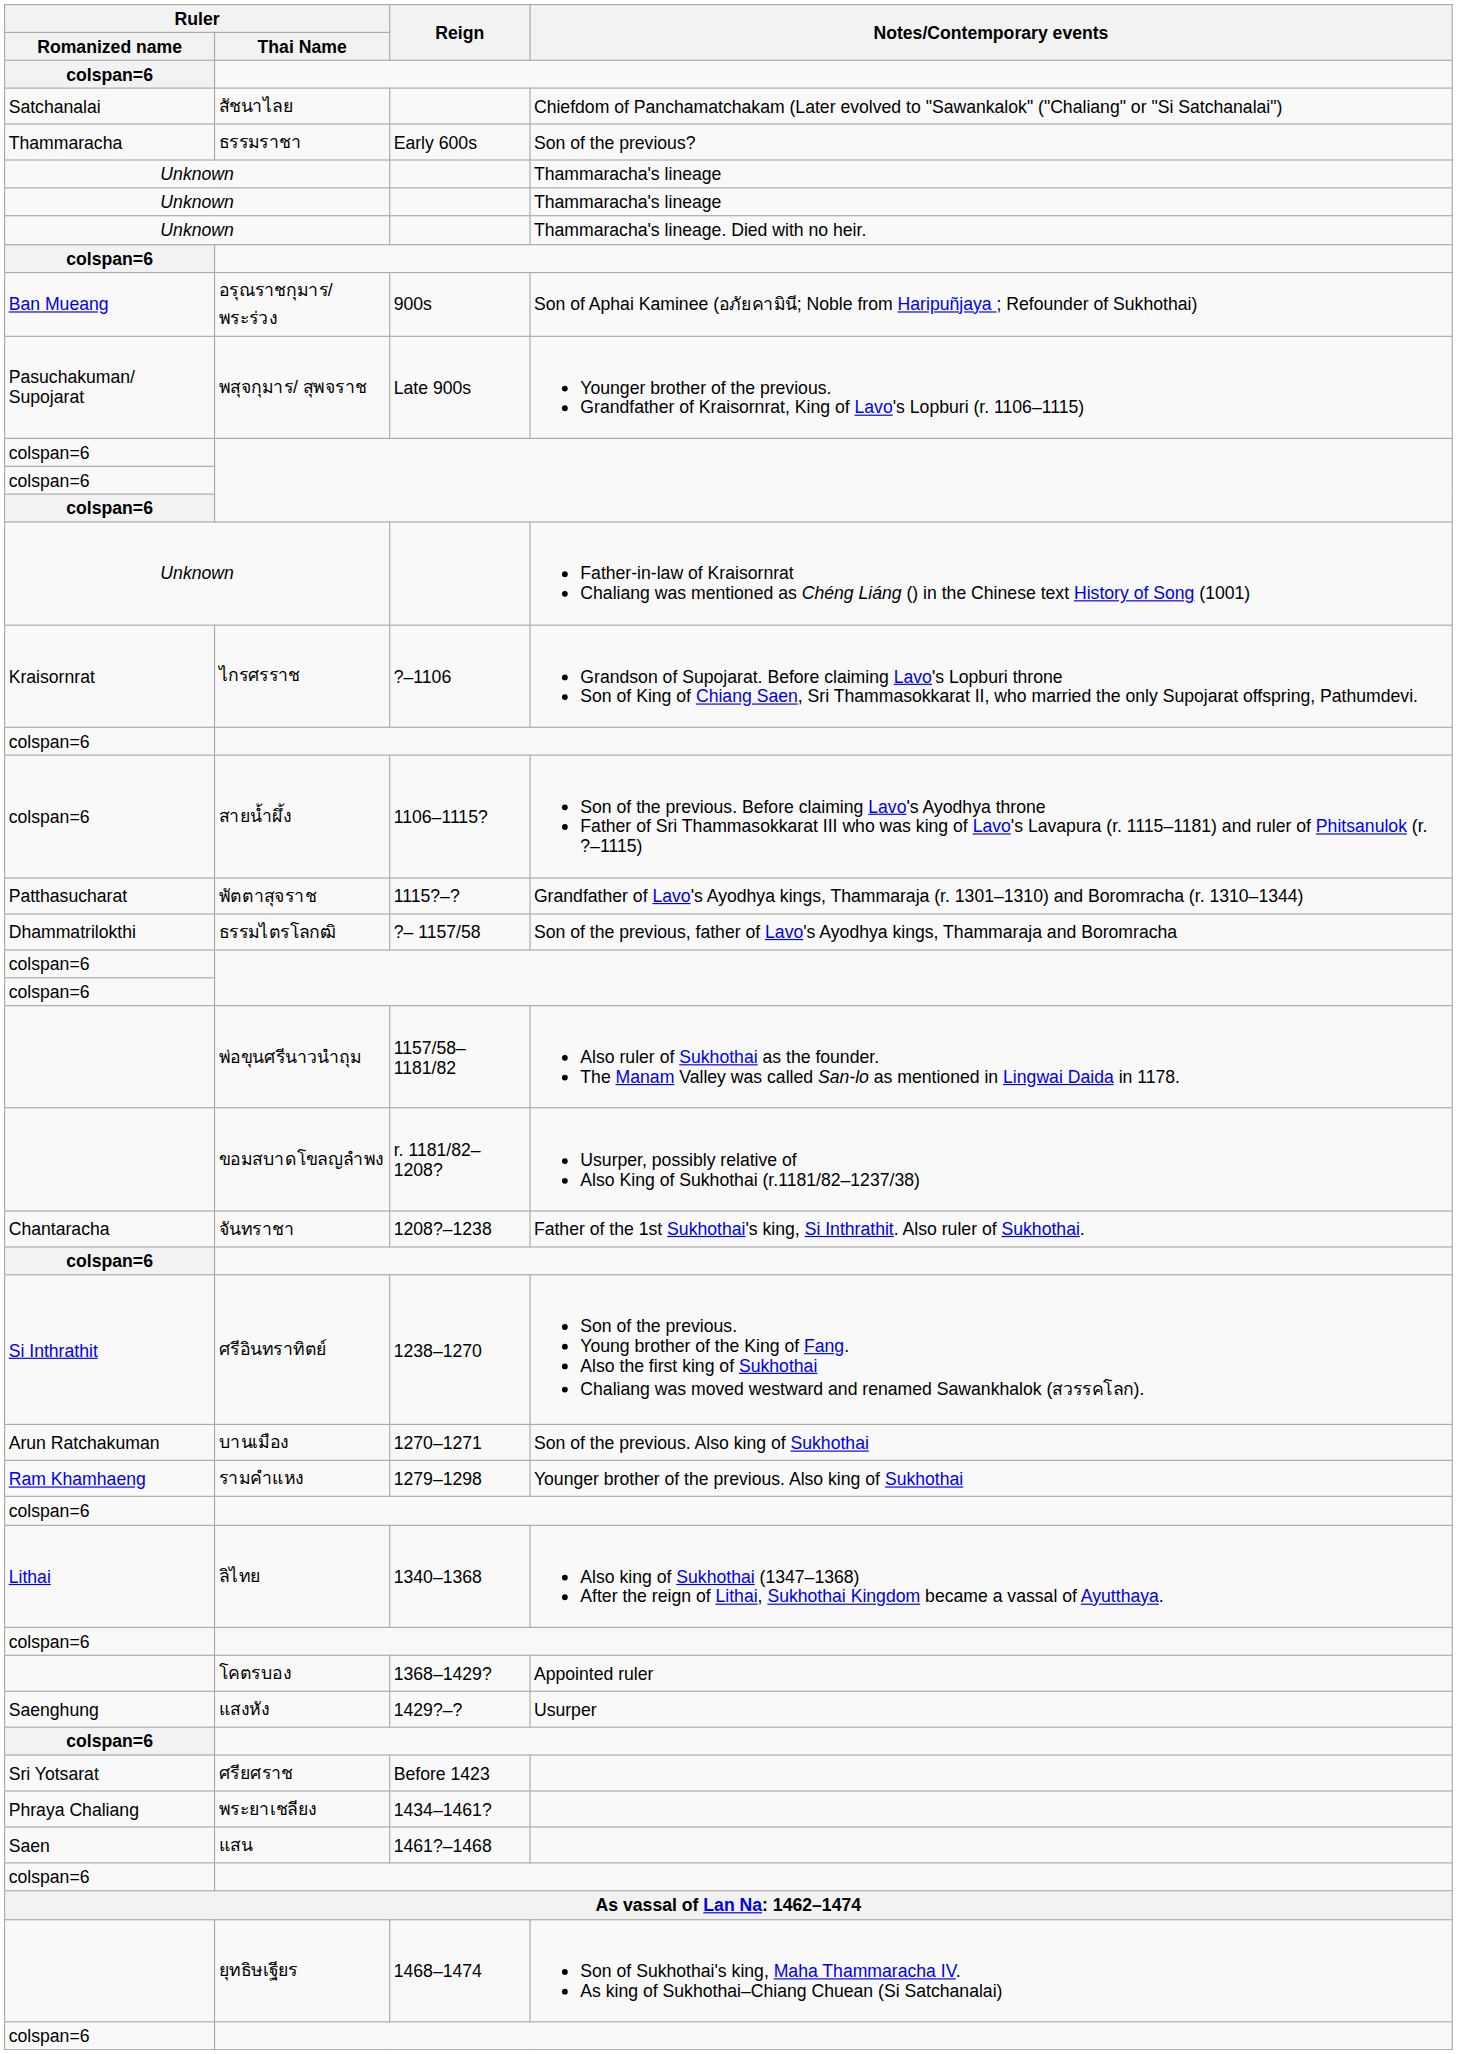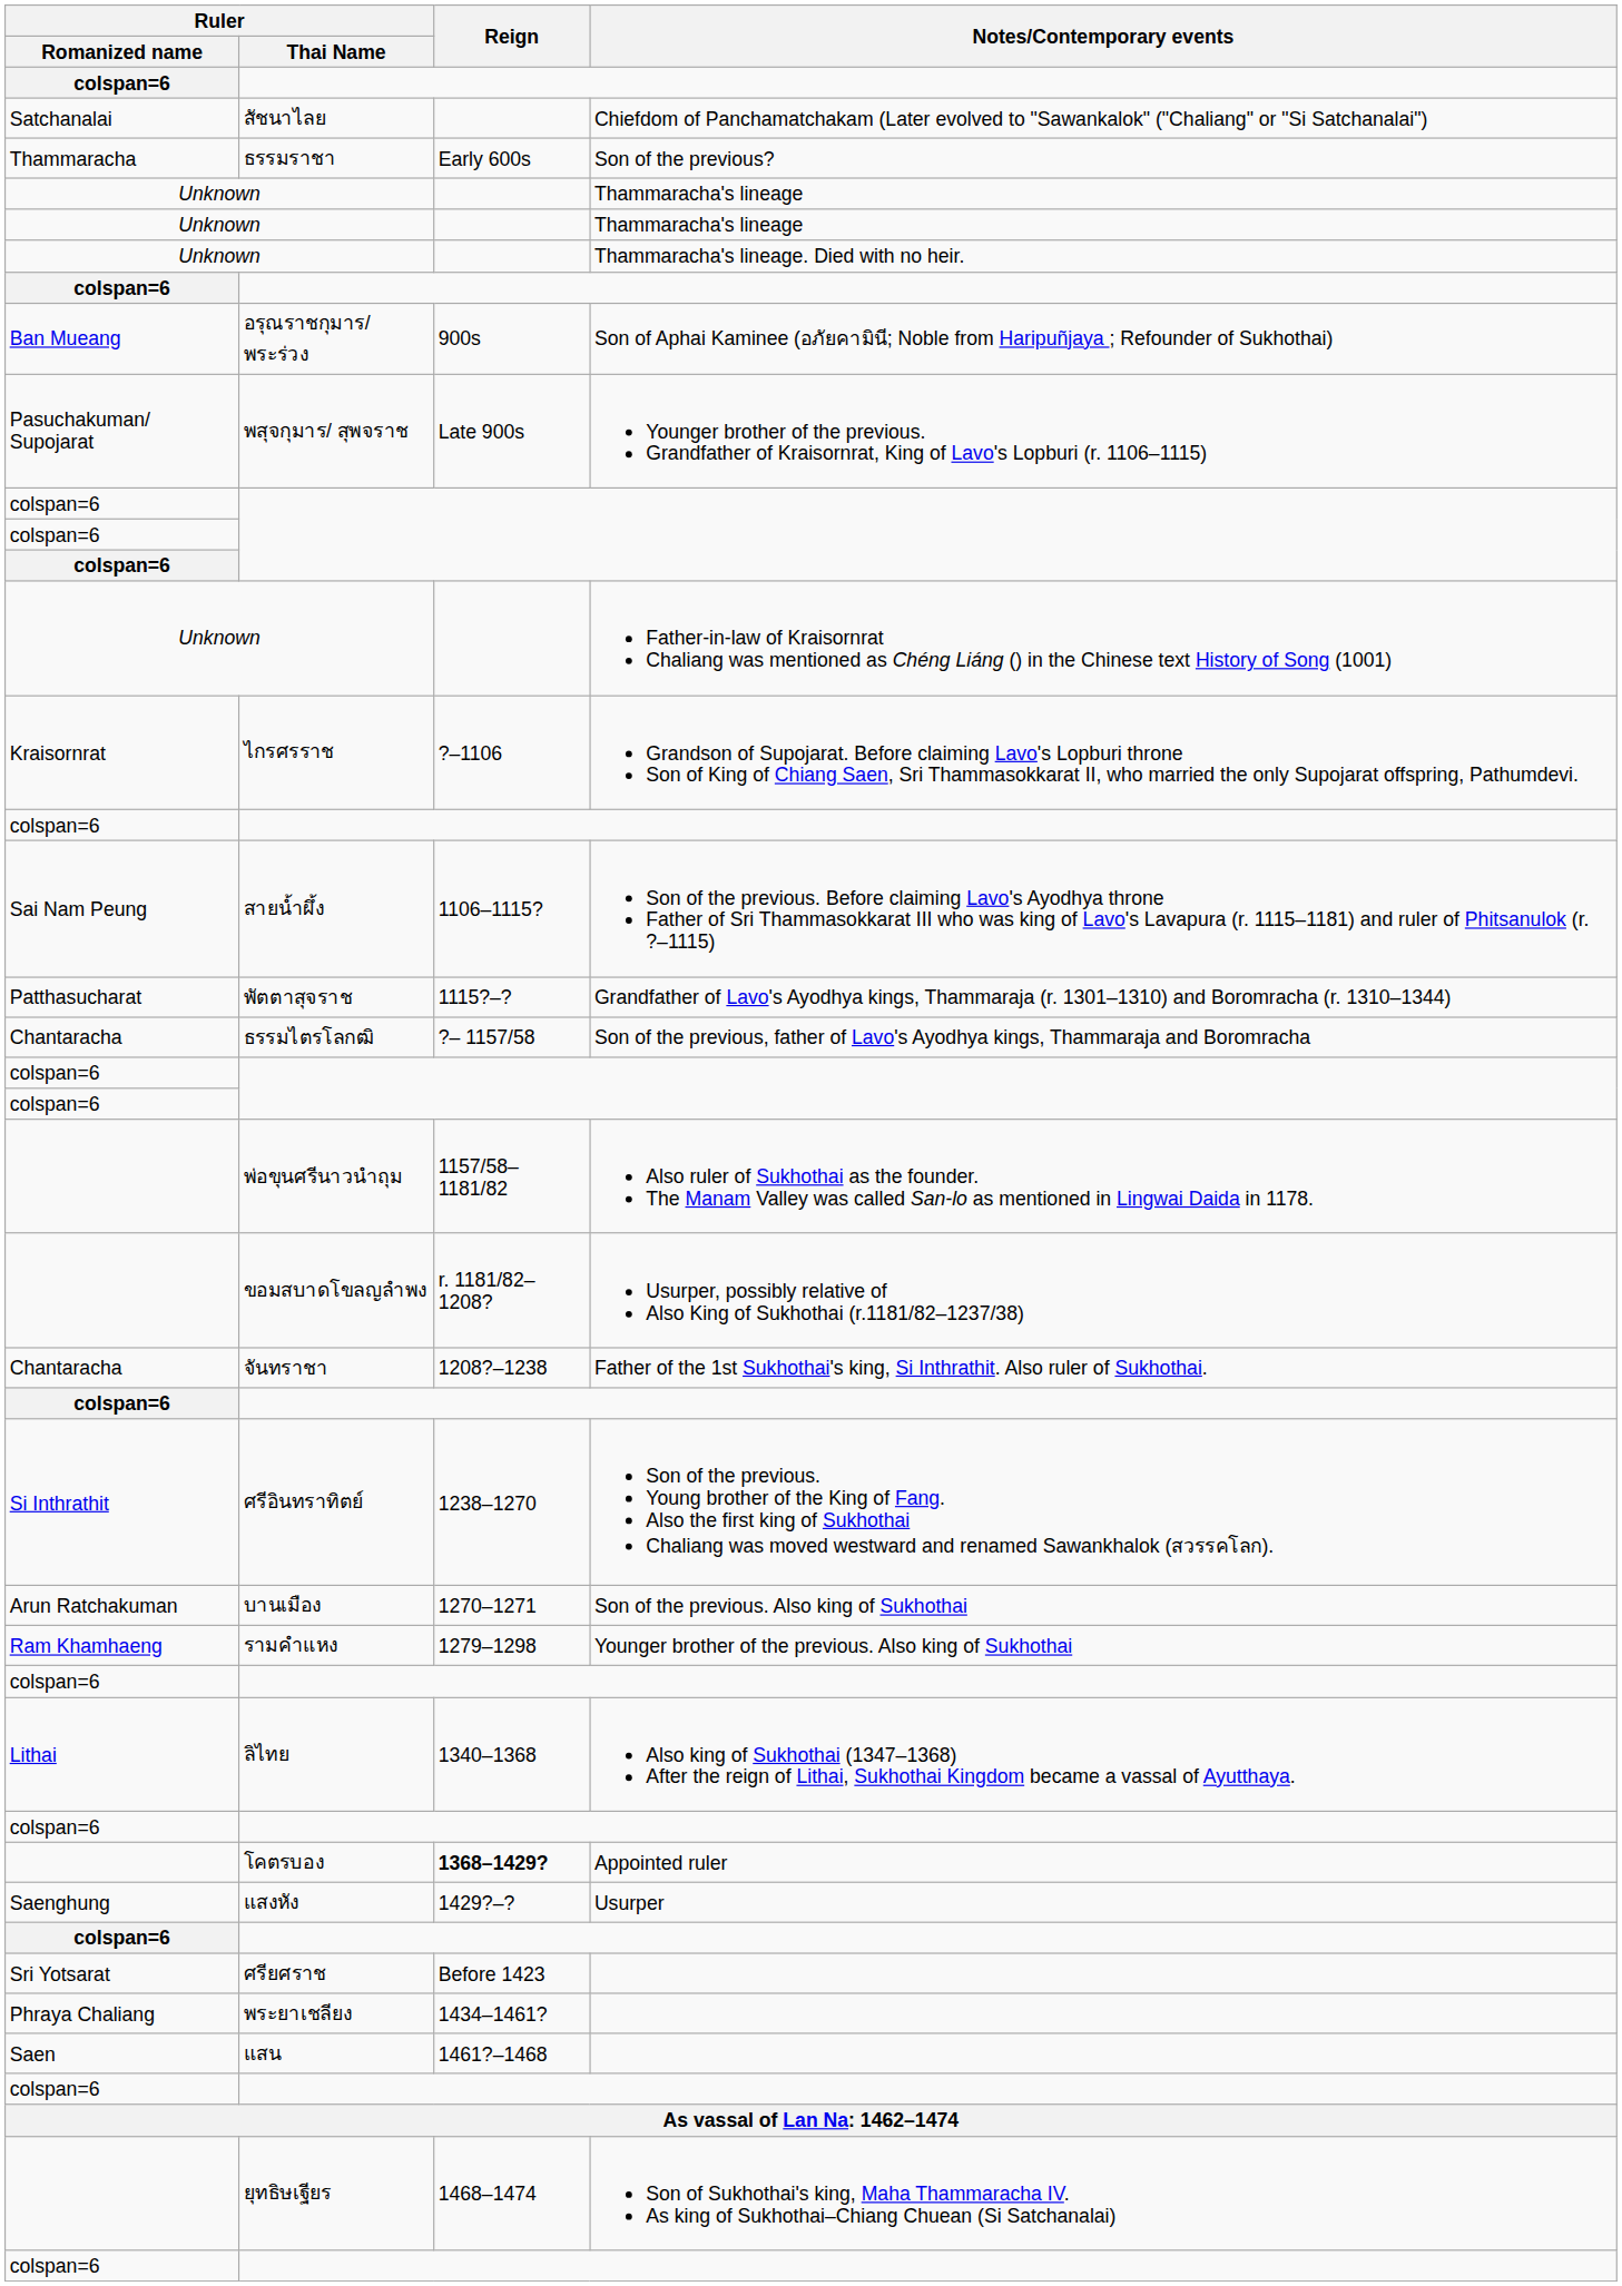สายน้ำผึ้ง | Ruler / Romanized name / colspan=6: colspan=6 -> Sai Nam Peung
ธรรมไตรโลกฒิ | Ruler / Romanized name / colspan=6: Dhammatrilokthi -> Chantaracha
โคตรบอง | Reign: normal -> bold
